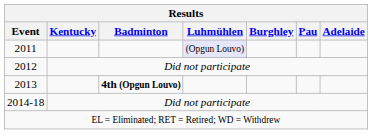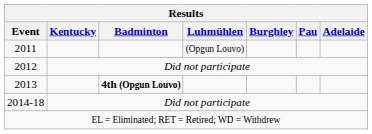2011 | Luhmühlen: lavender background -> no background
